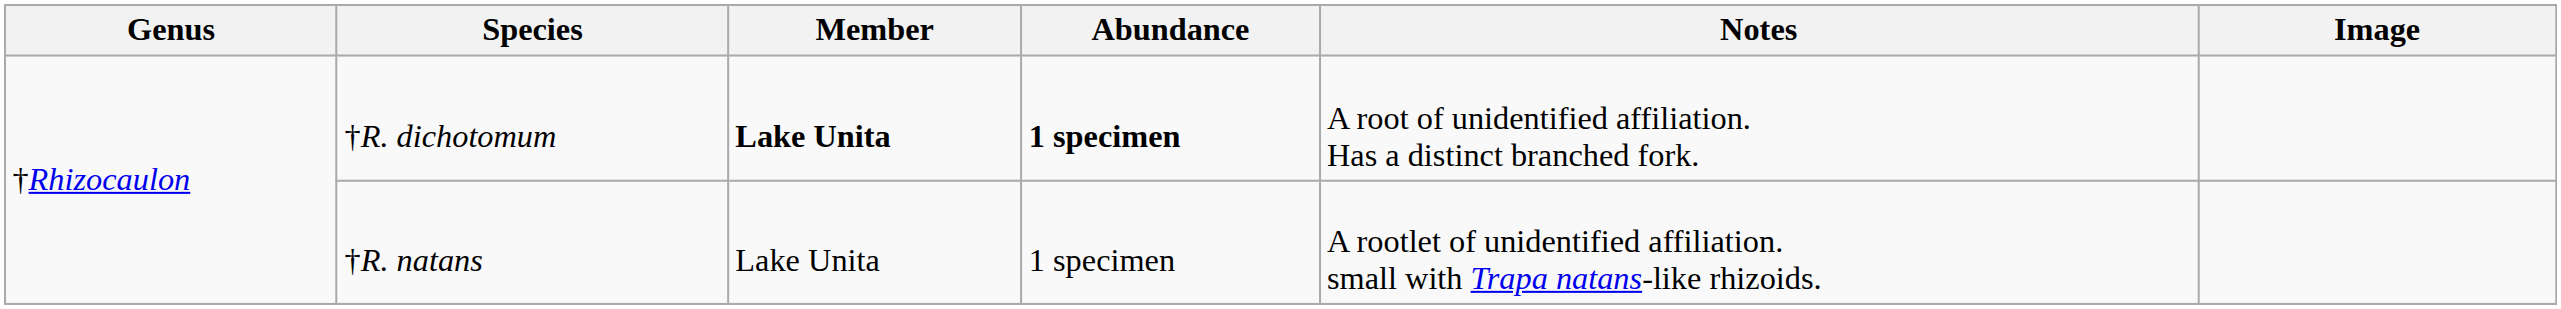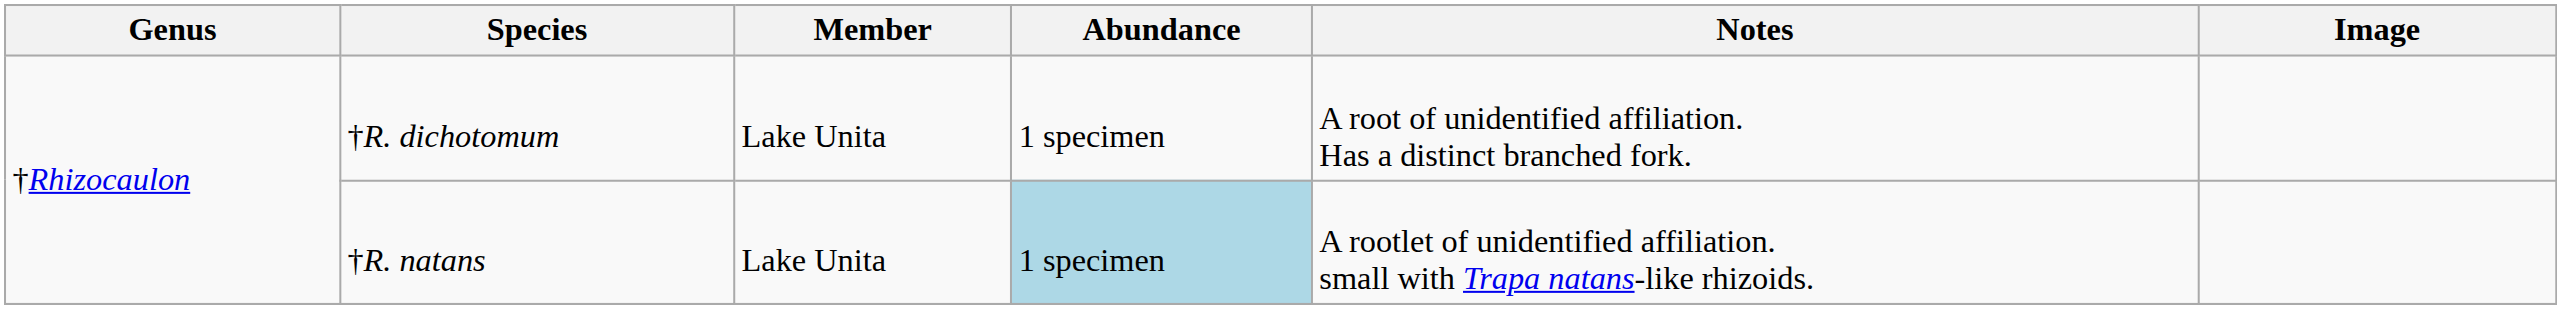†R. dichotomum | Member: bold -> normal
†R. dichotomum | Abundance: bold -> normal
†R. natans | Abundance: no background -> lightblue background
